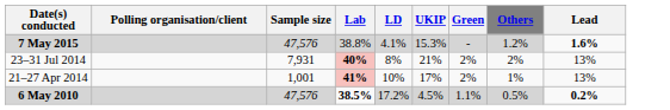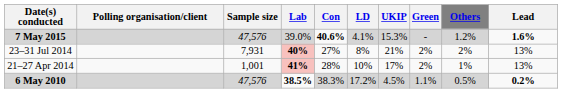+ column: Con | 40.6% | 27% | 28% | 38.3%
7 May 2015 | Lab: 38.8% -> 39.0%
